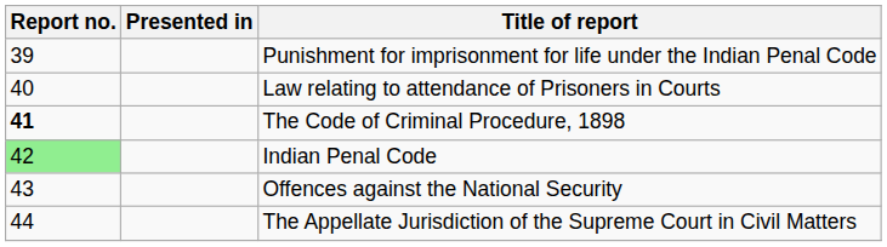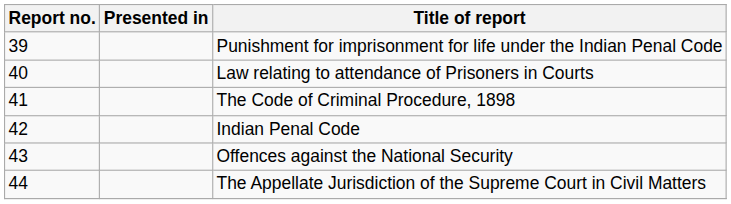The Code of Criminal Procedure, 1898 | Report no.: bold -> normal
Indian Penal Code | Report no.: lightgreen background -> no background
